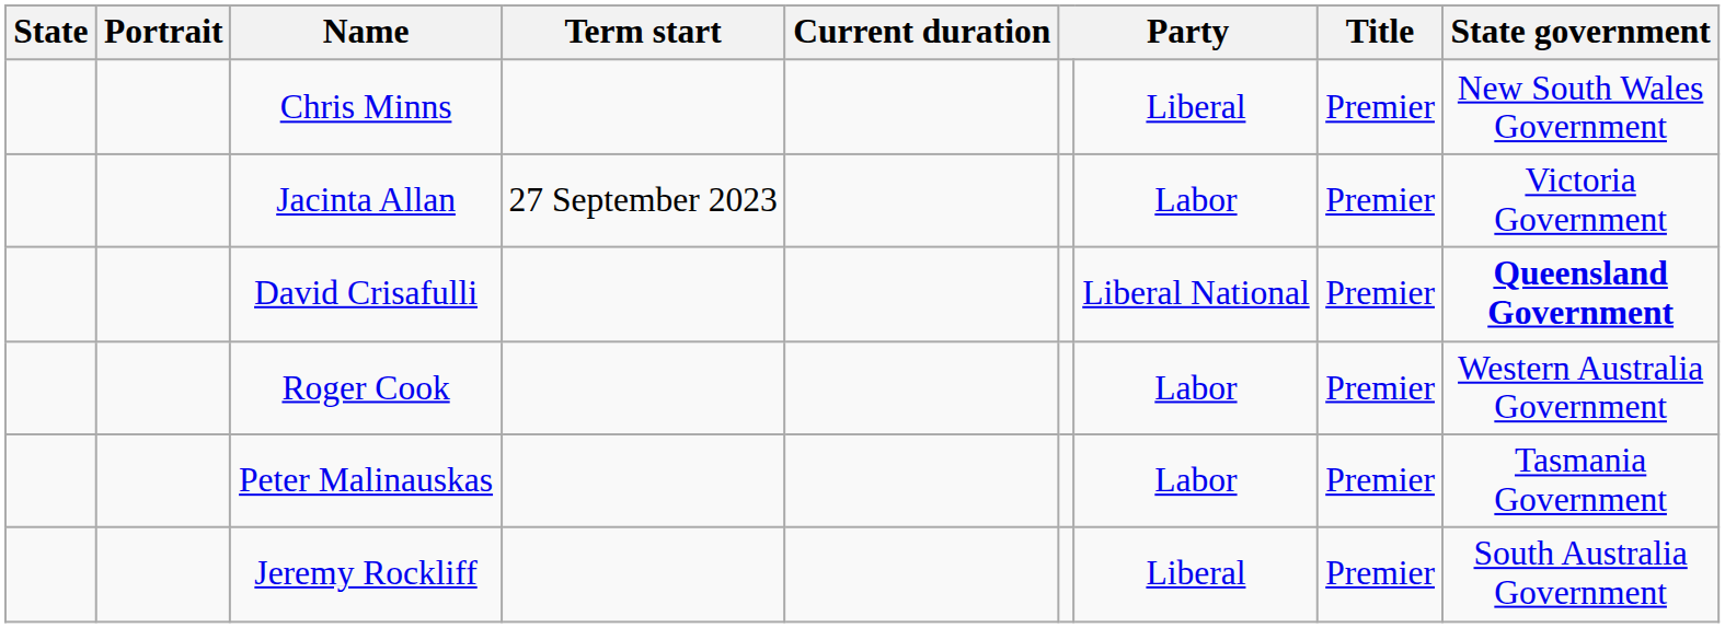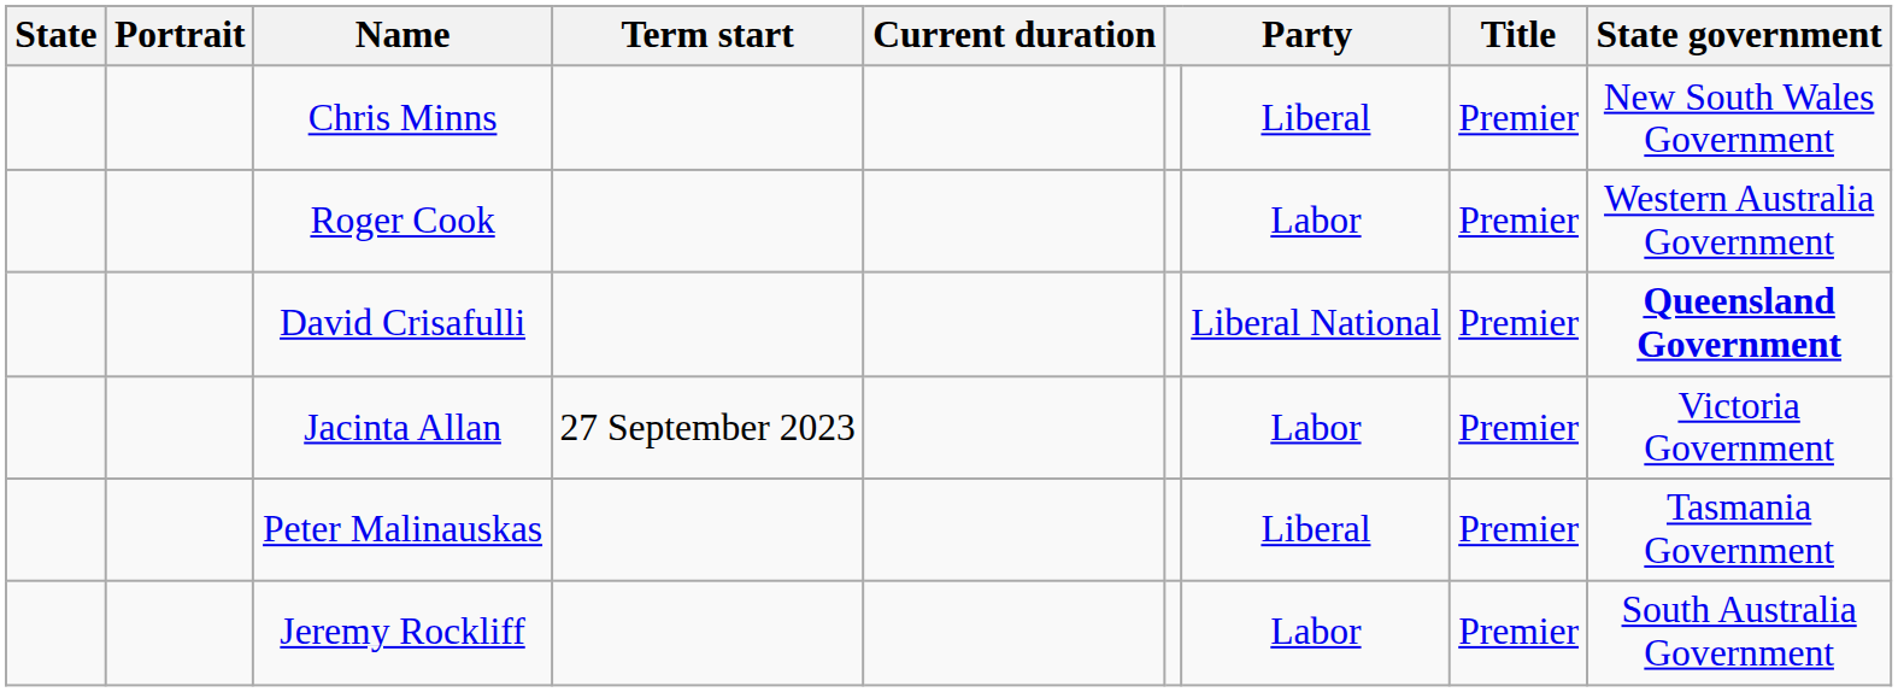rows swapped: Jacinta Allan <-> Roger Cook
Peter Malinauskas | column 7: Labor -> Liberal
Jeremy Rockliff | column 7: Liberal -> Labor
